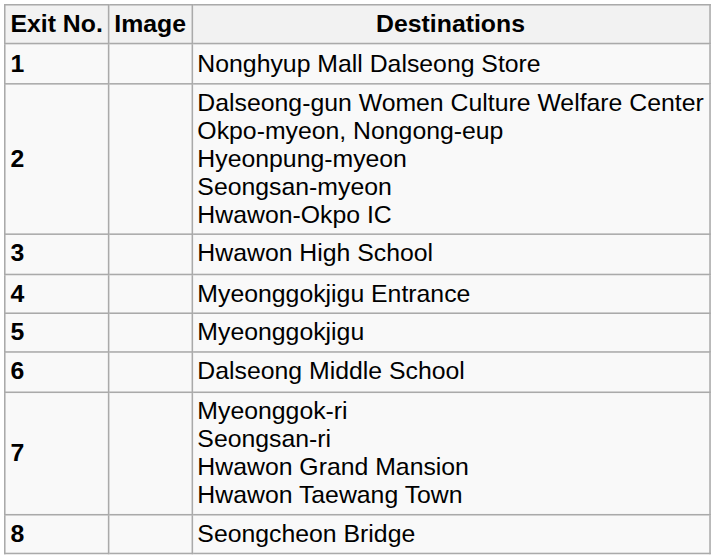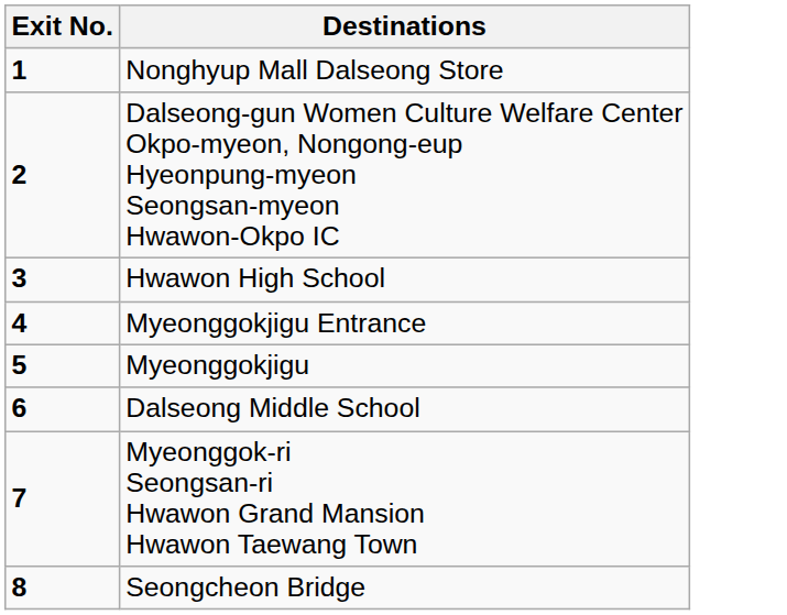- column: Image
